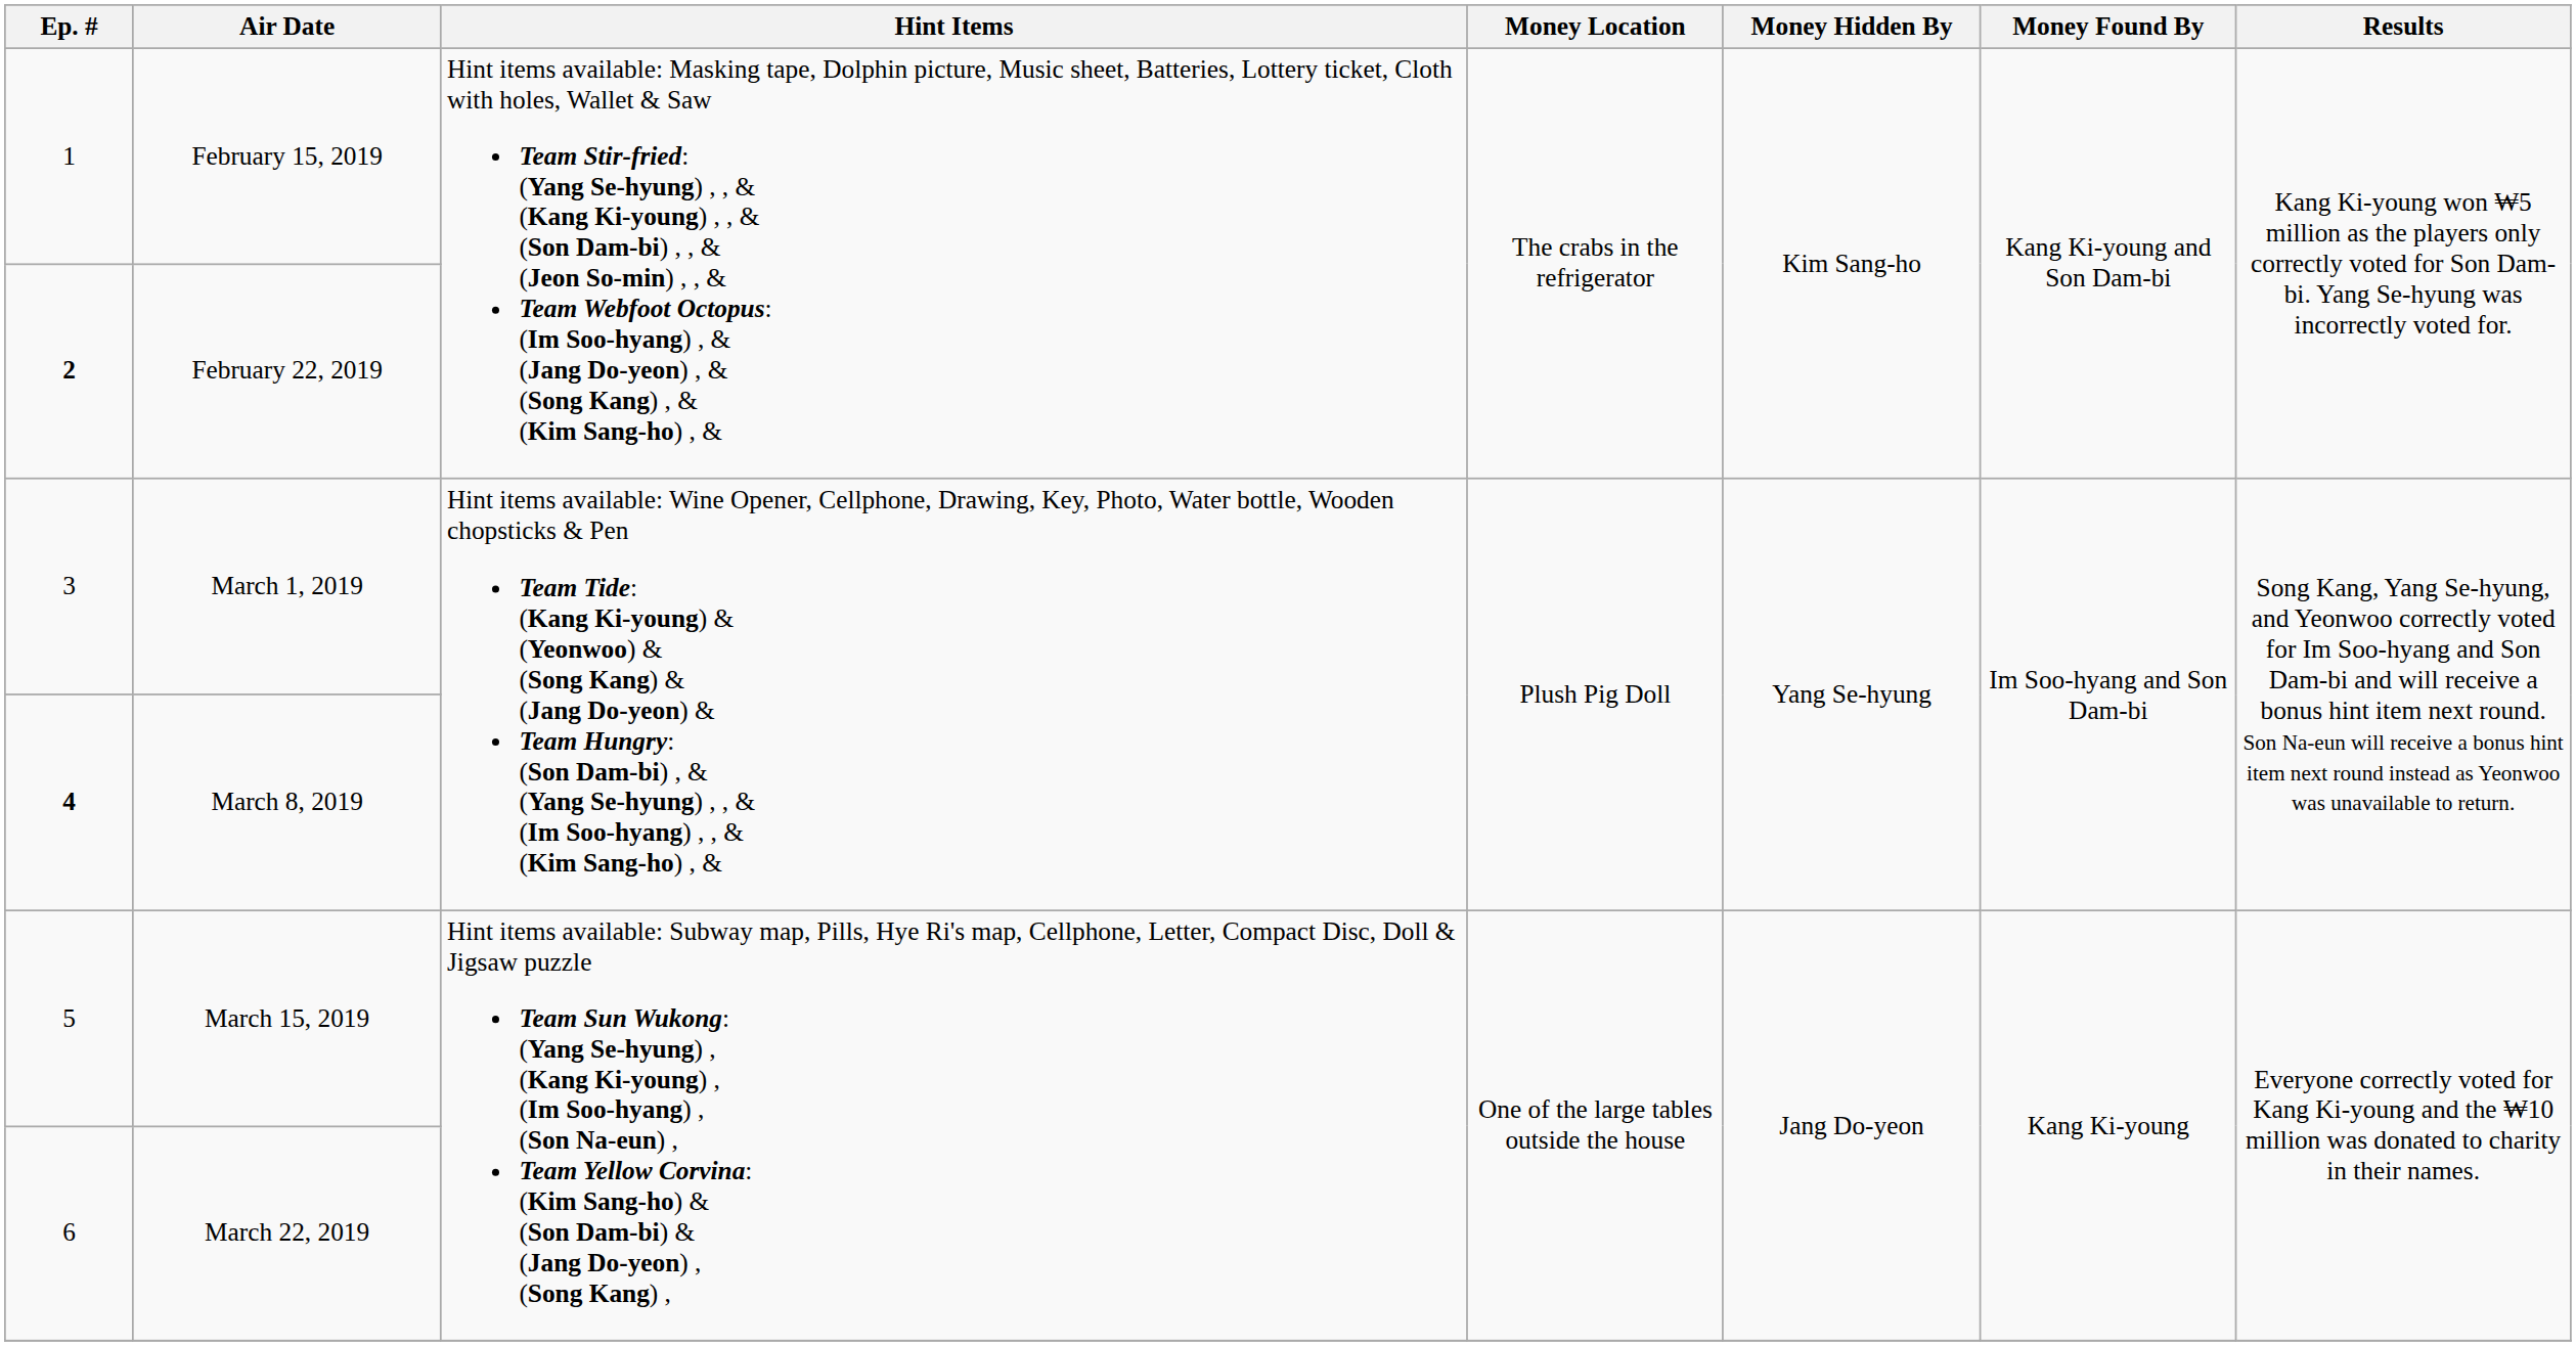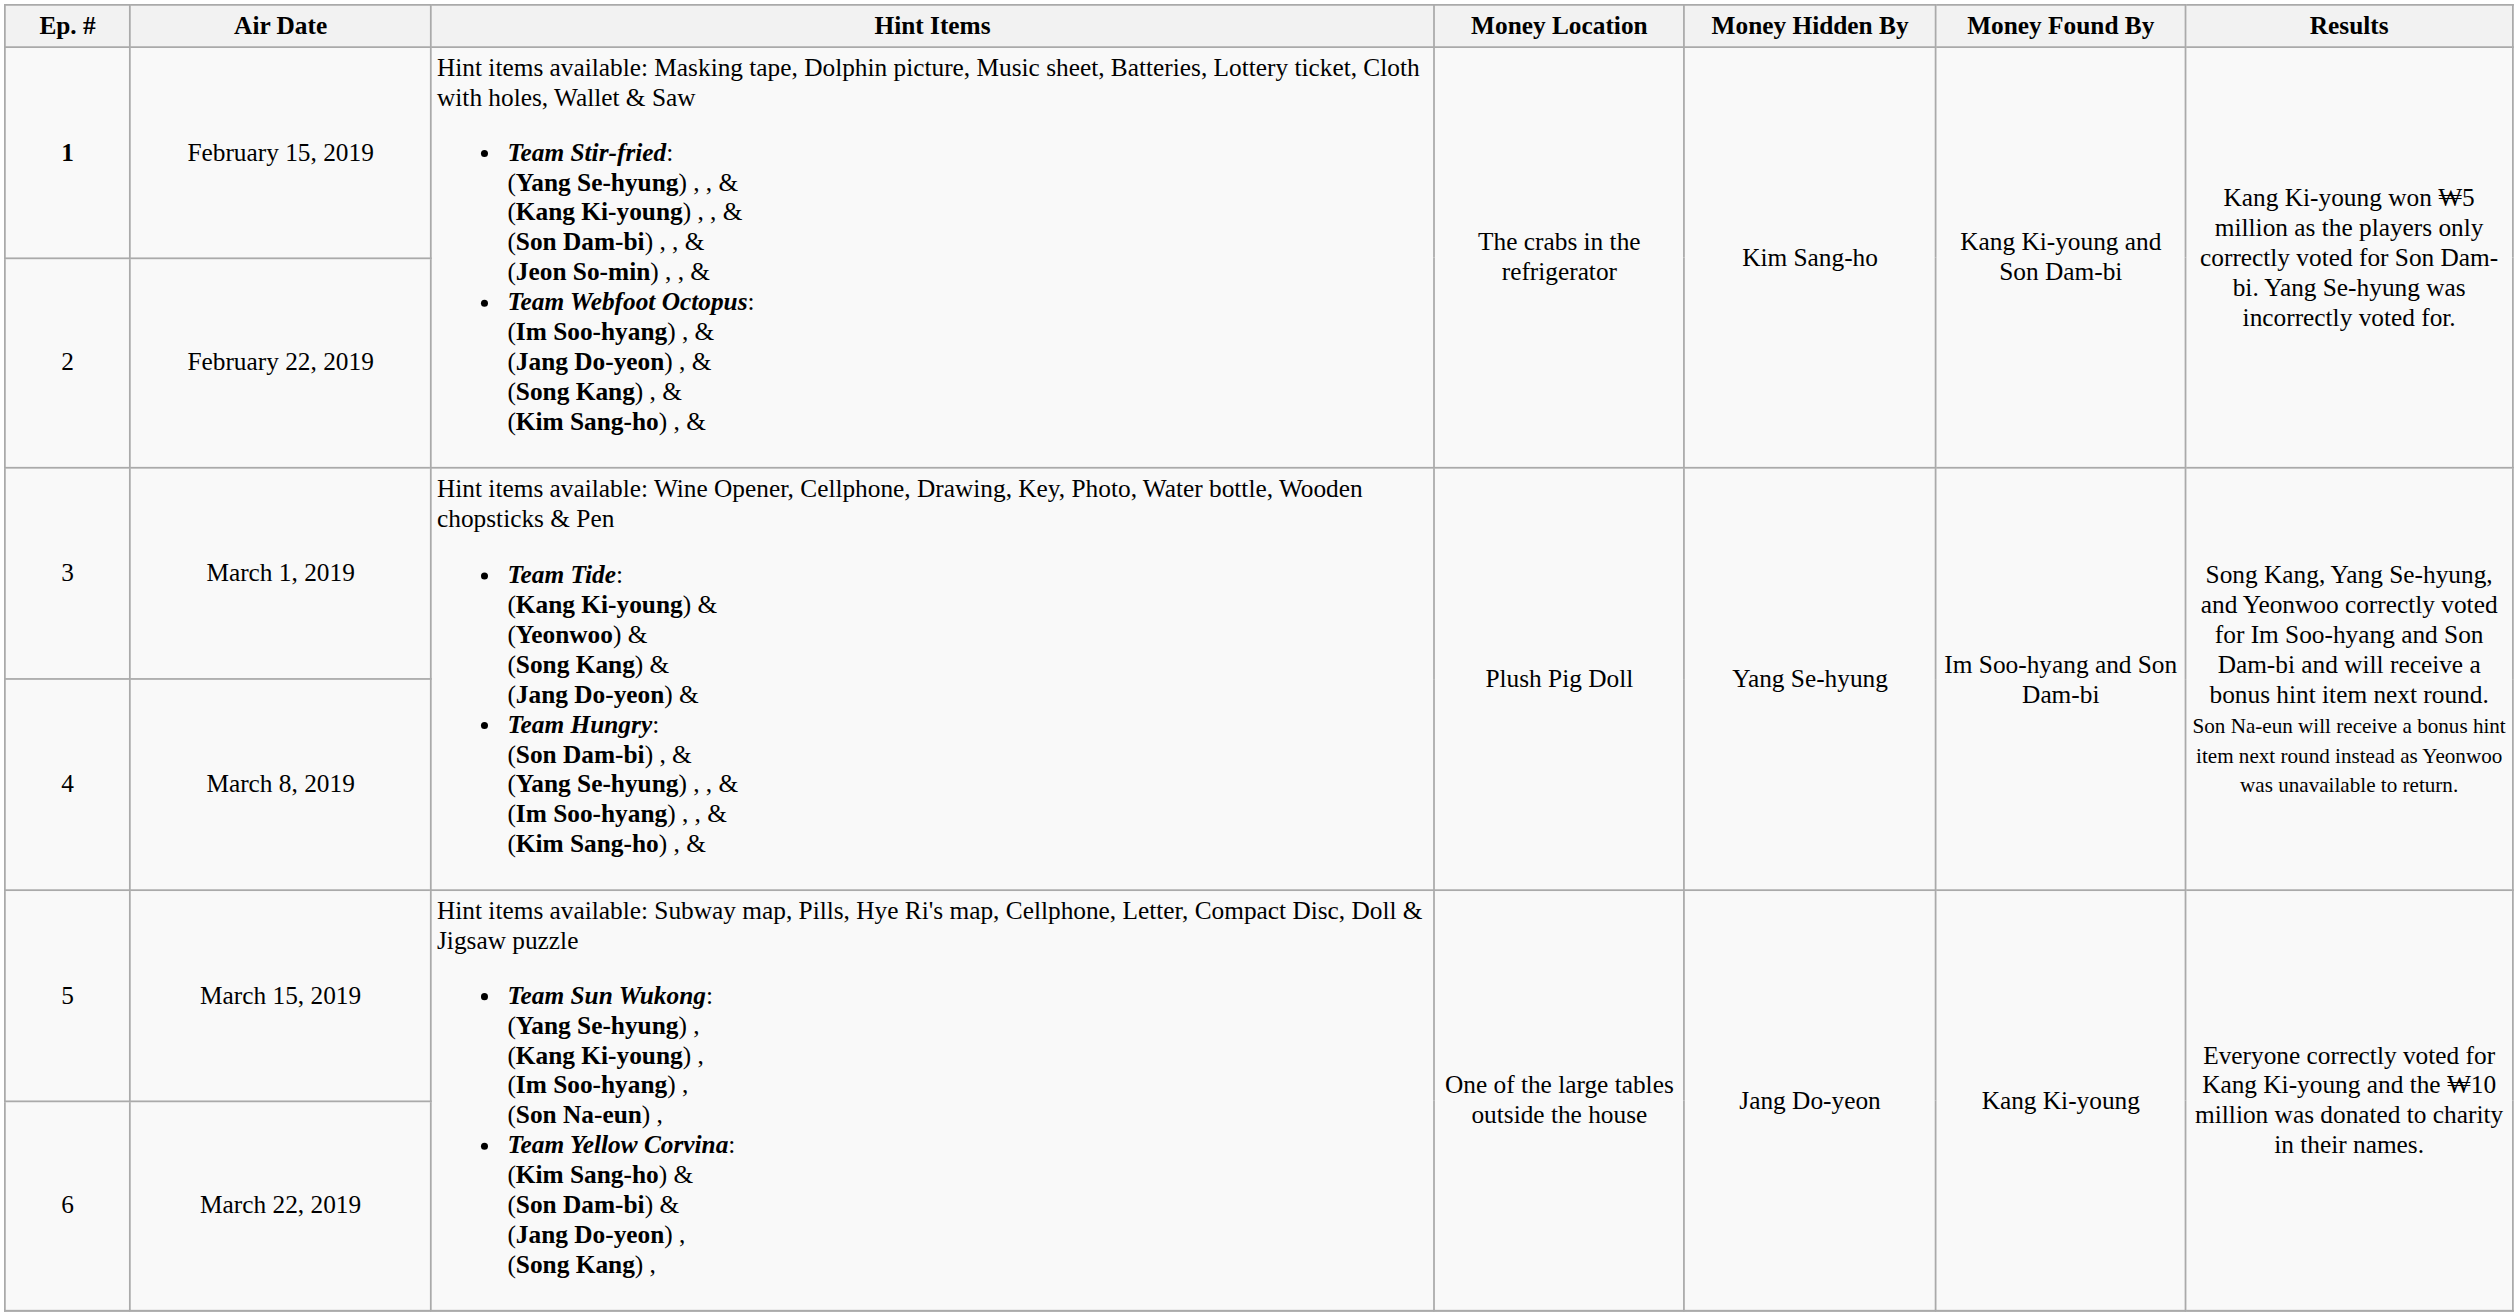February 15, 2019 | Ep. #: normal -> bold
February 22, 2019 | Ep. #: bold -> normal
March 8, 2019 | Ep. #: bold -> normal
